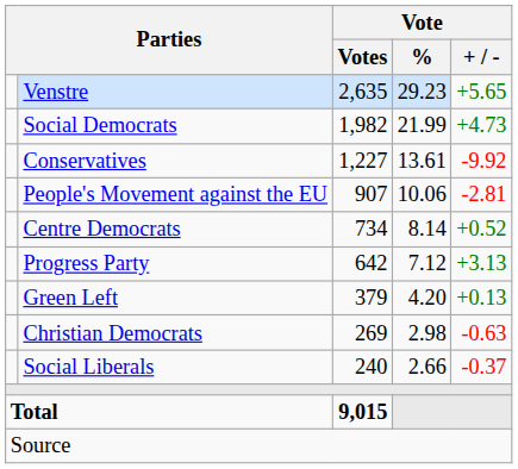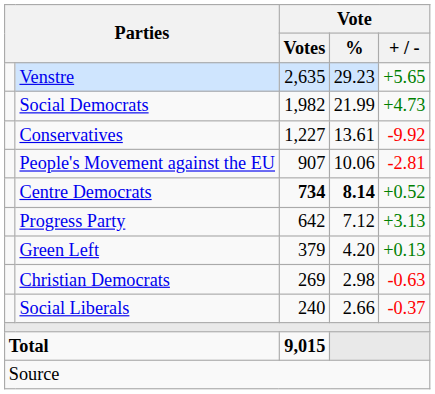Centre Democrats | Vote / Votes: normal -> bold
Centre Democrats | Vote / %: normal -> bold
